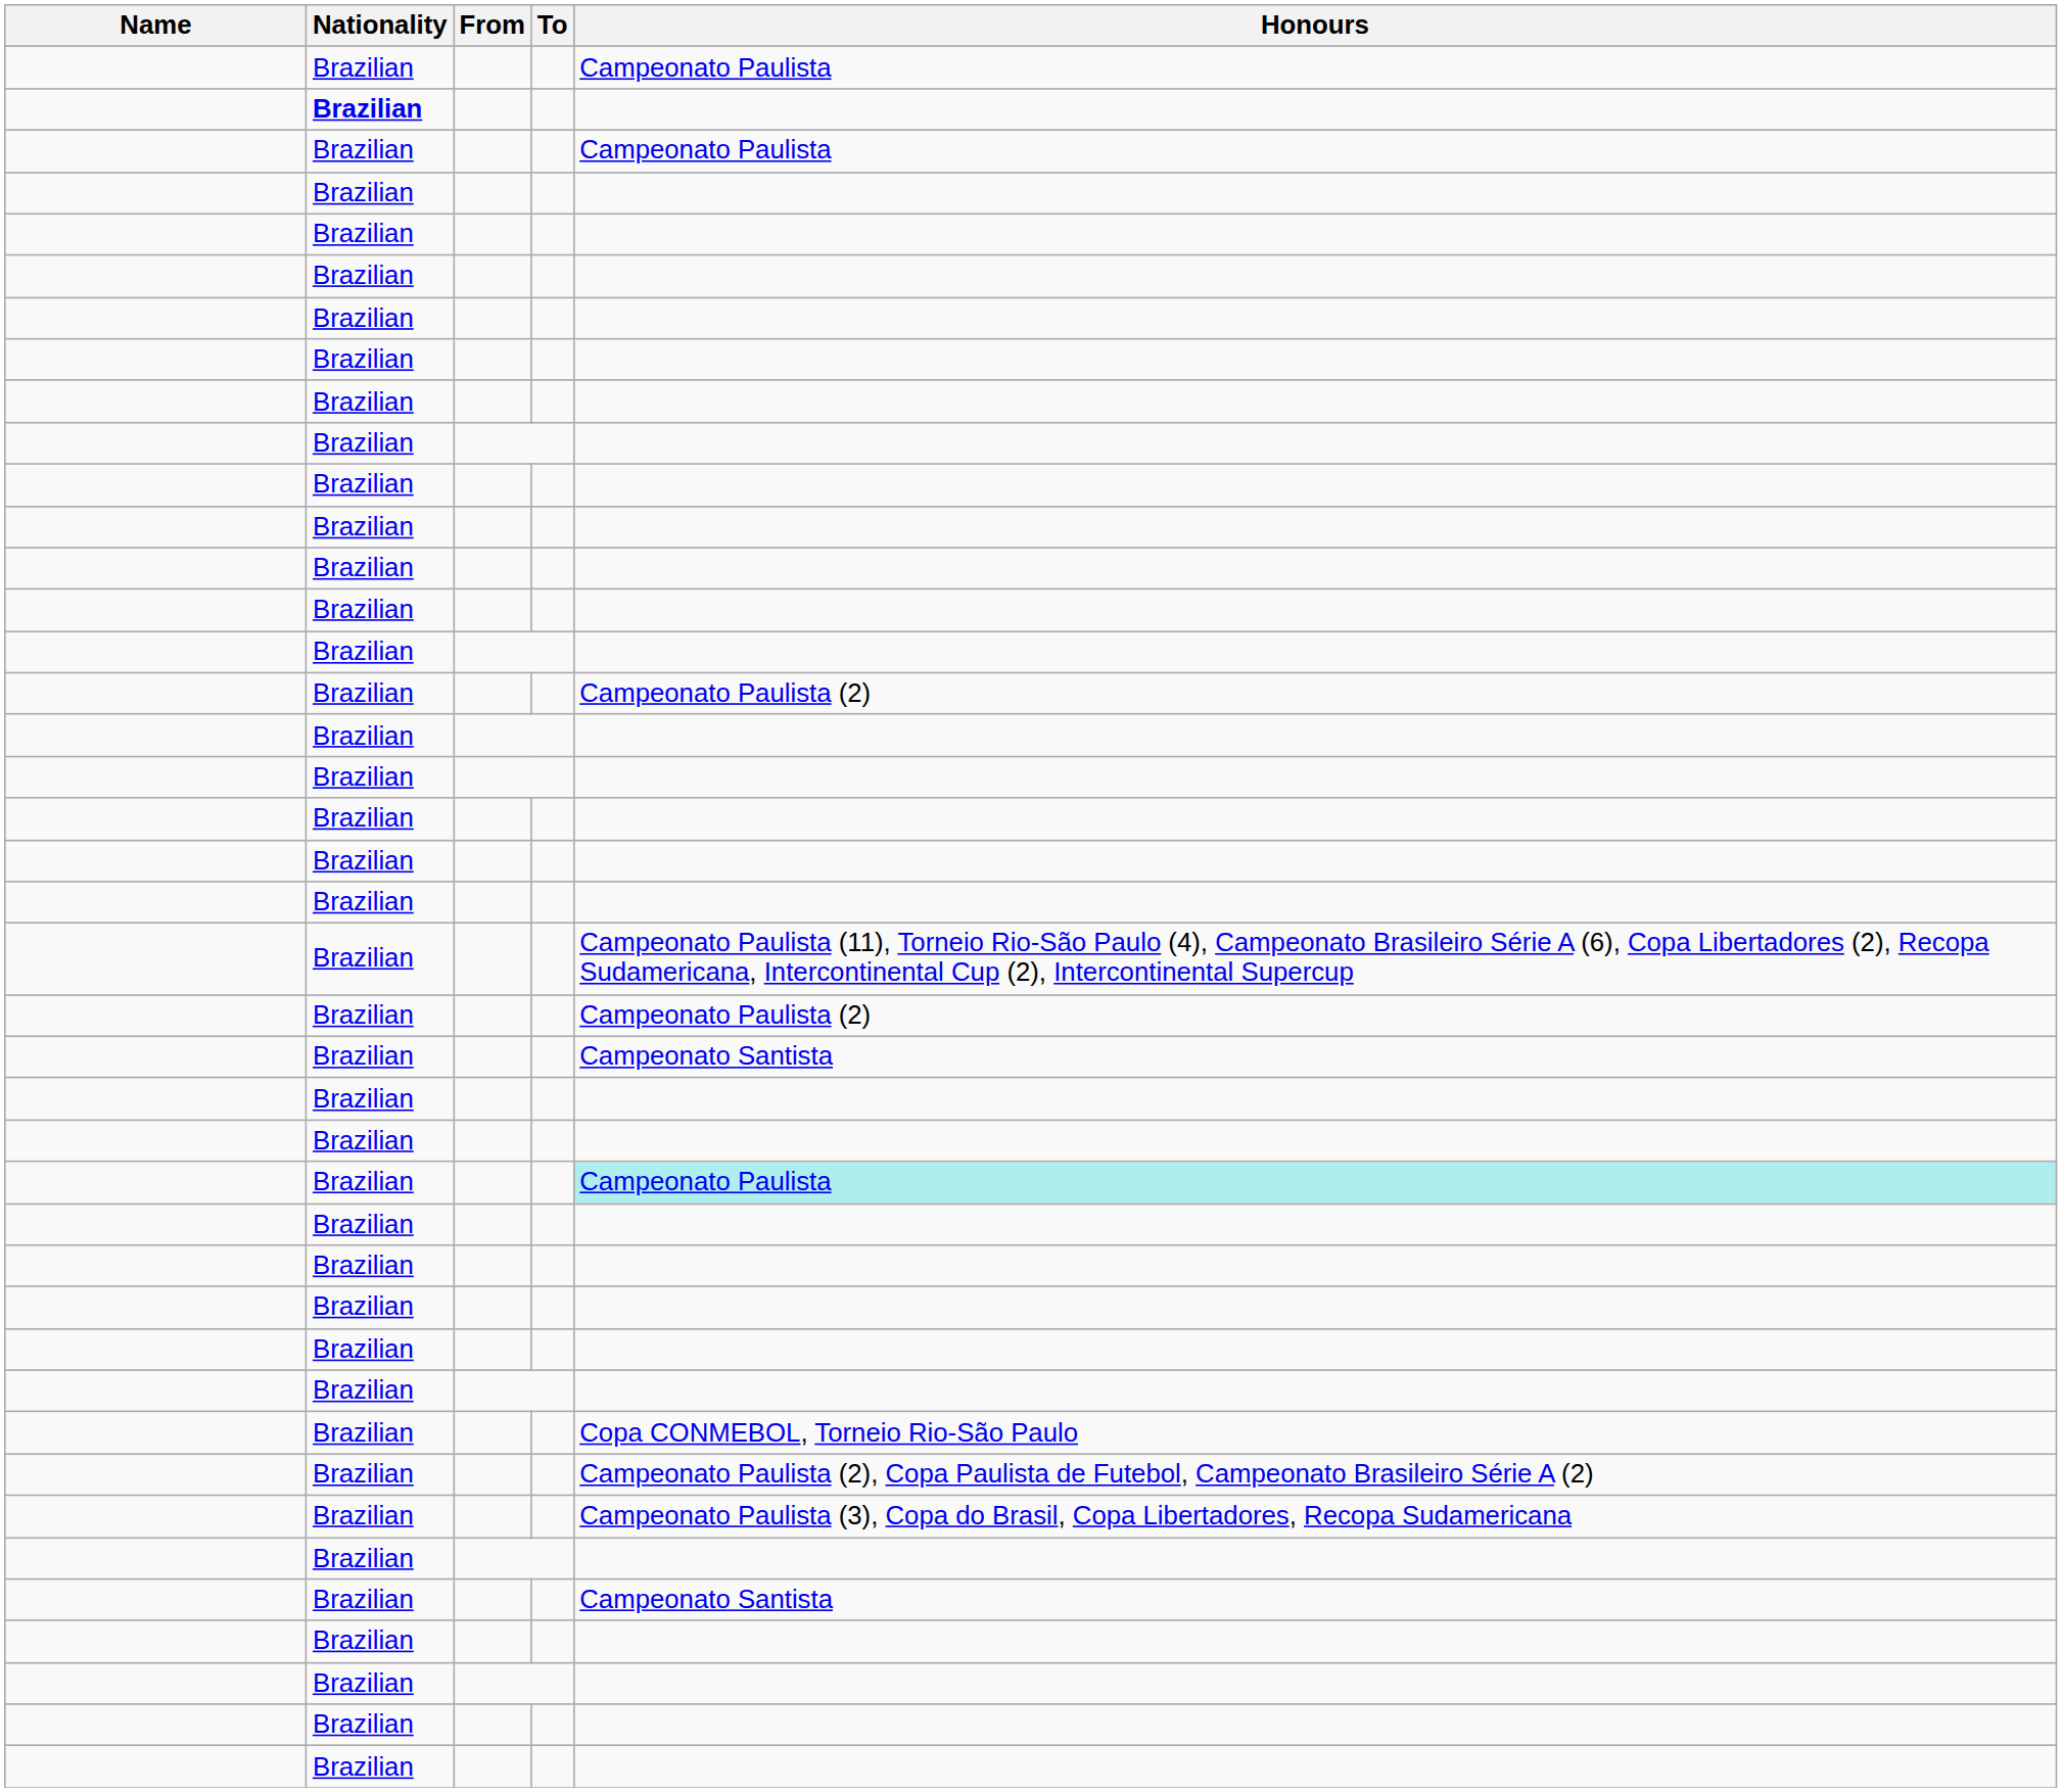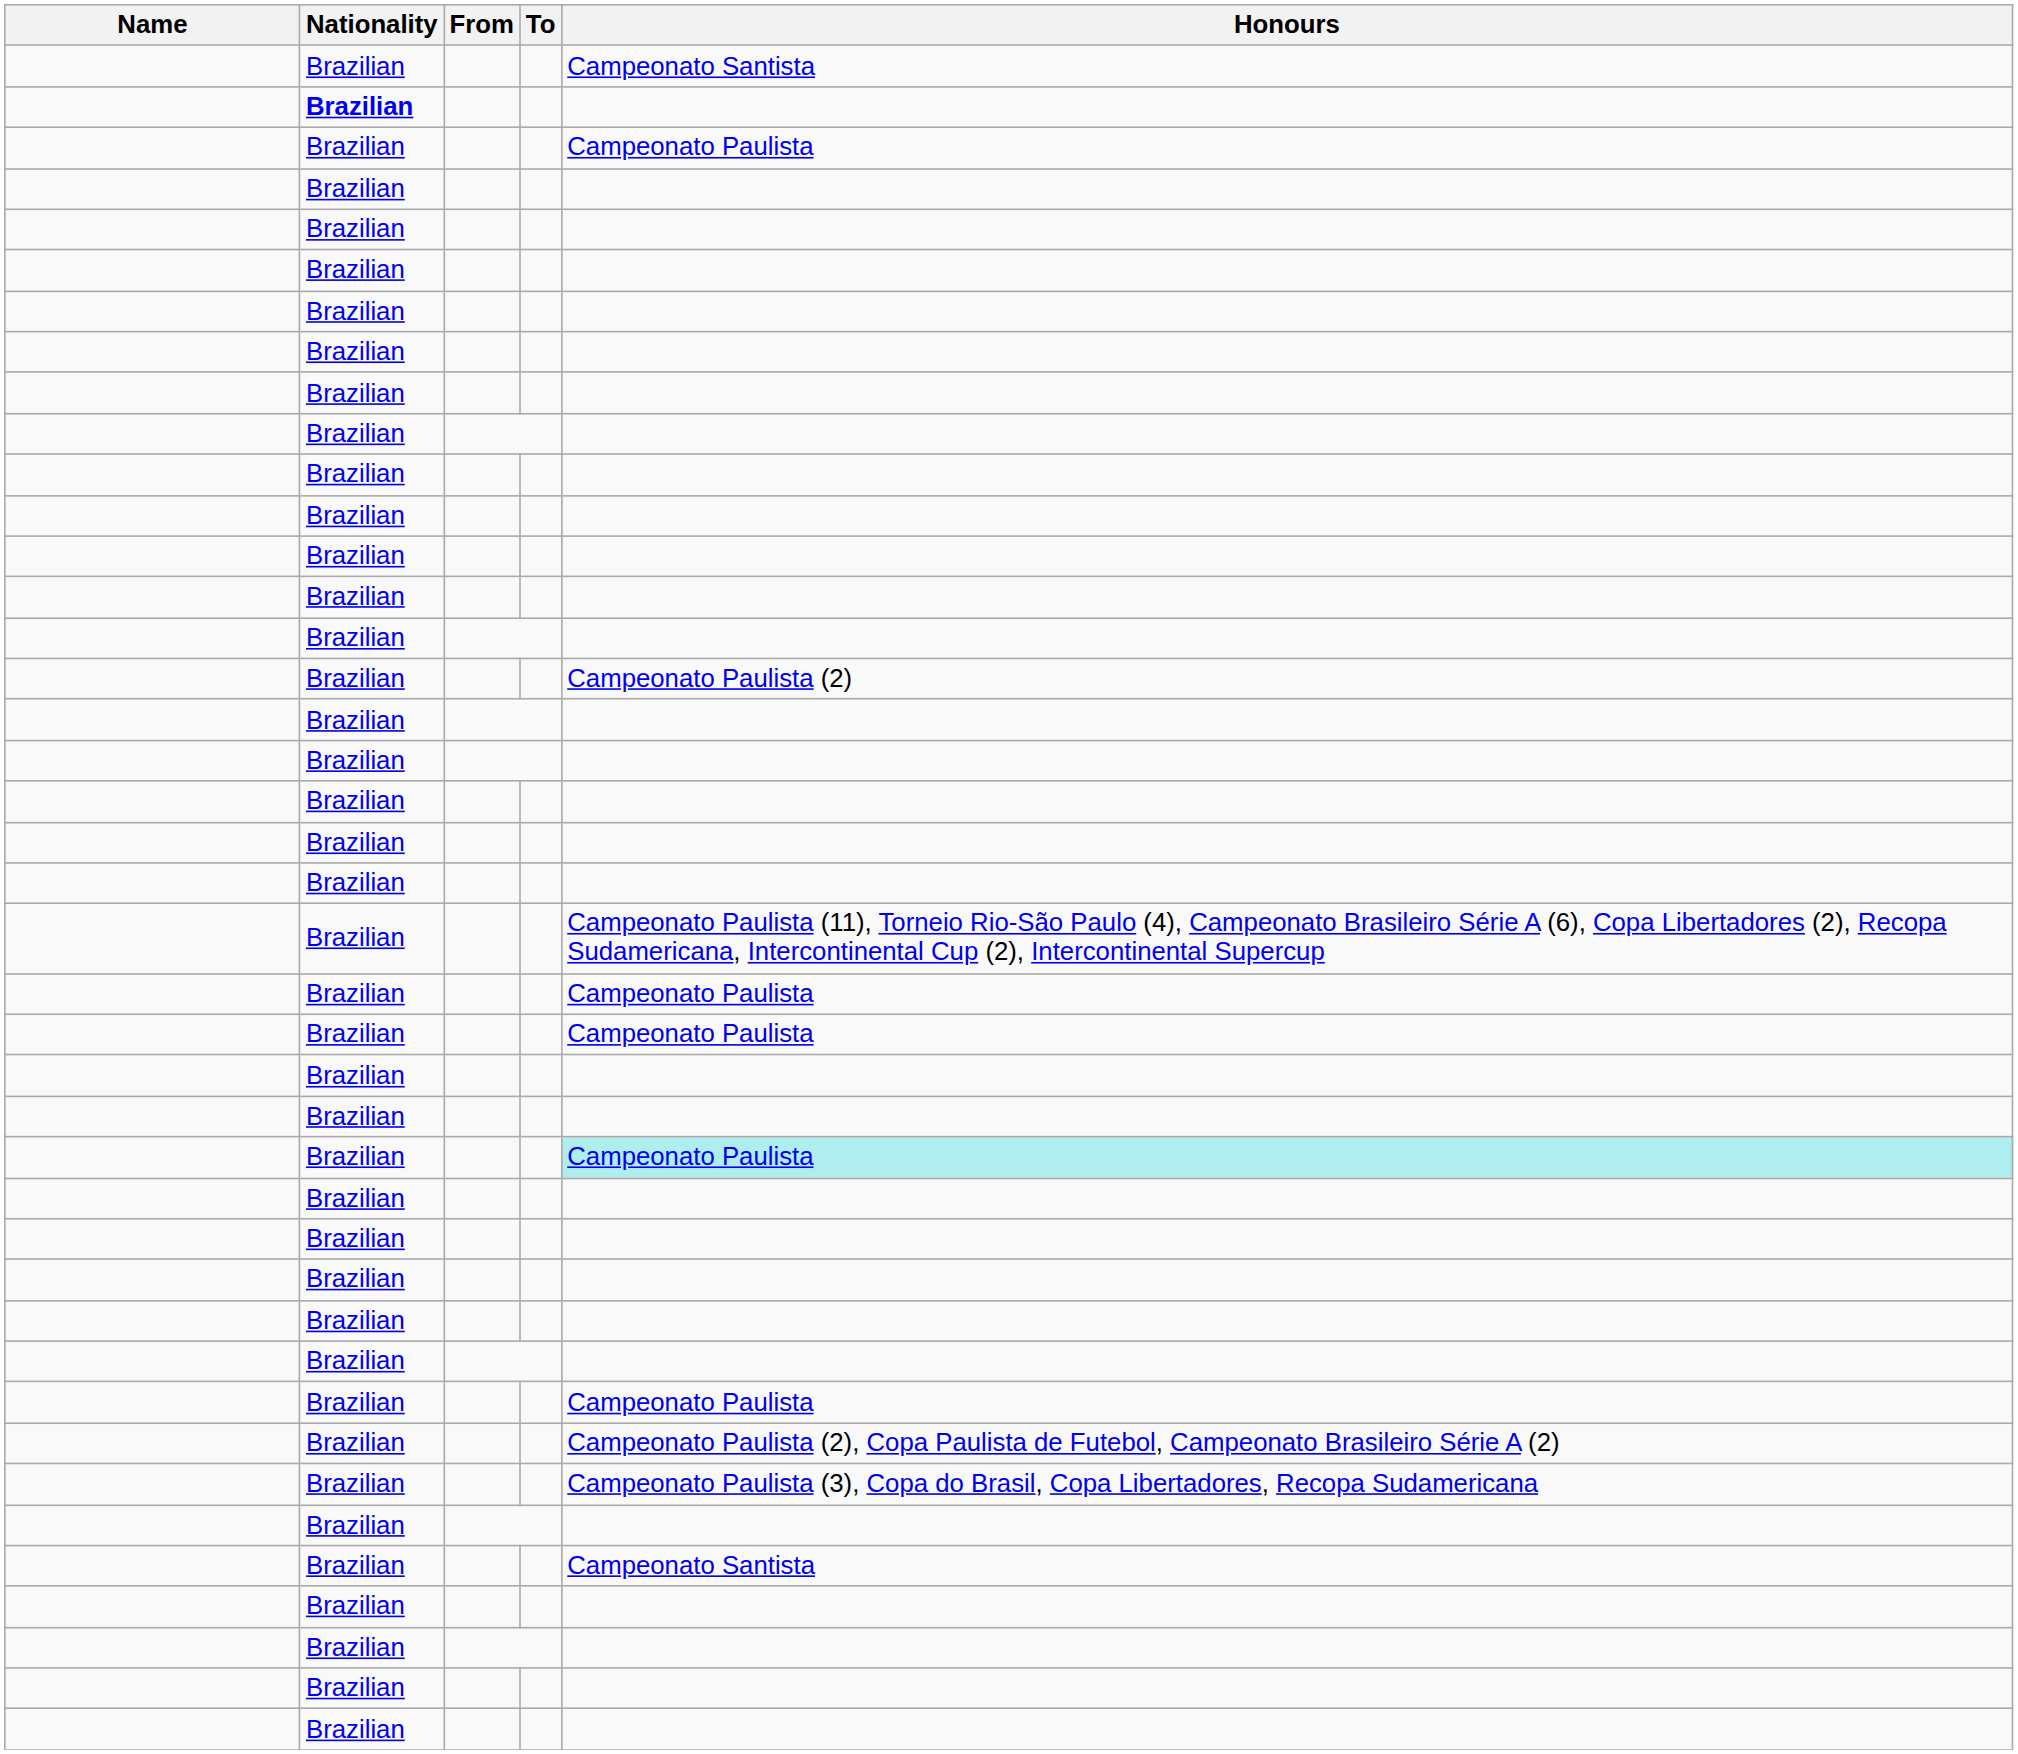row 2 | Honours: Campeonato Paulista -> Campeonato Santista
row 24 | Honours: Campeonato Paulista (2) -> Campeonato Paulista
row 25 | Honours: Campeonato Santista -> Campeonato Paulista
row 34 | Honours: Copa CONMEBOL, Torneio Rio-São Paulo -> Campeonato Paulista
